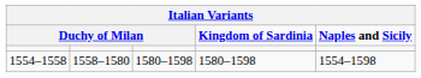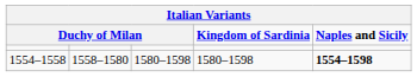1554–1558 | Naples and Sicily: normal -> bold
